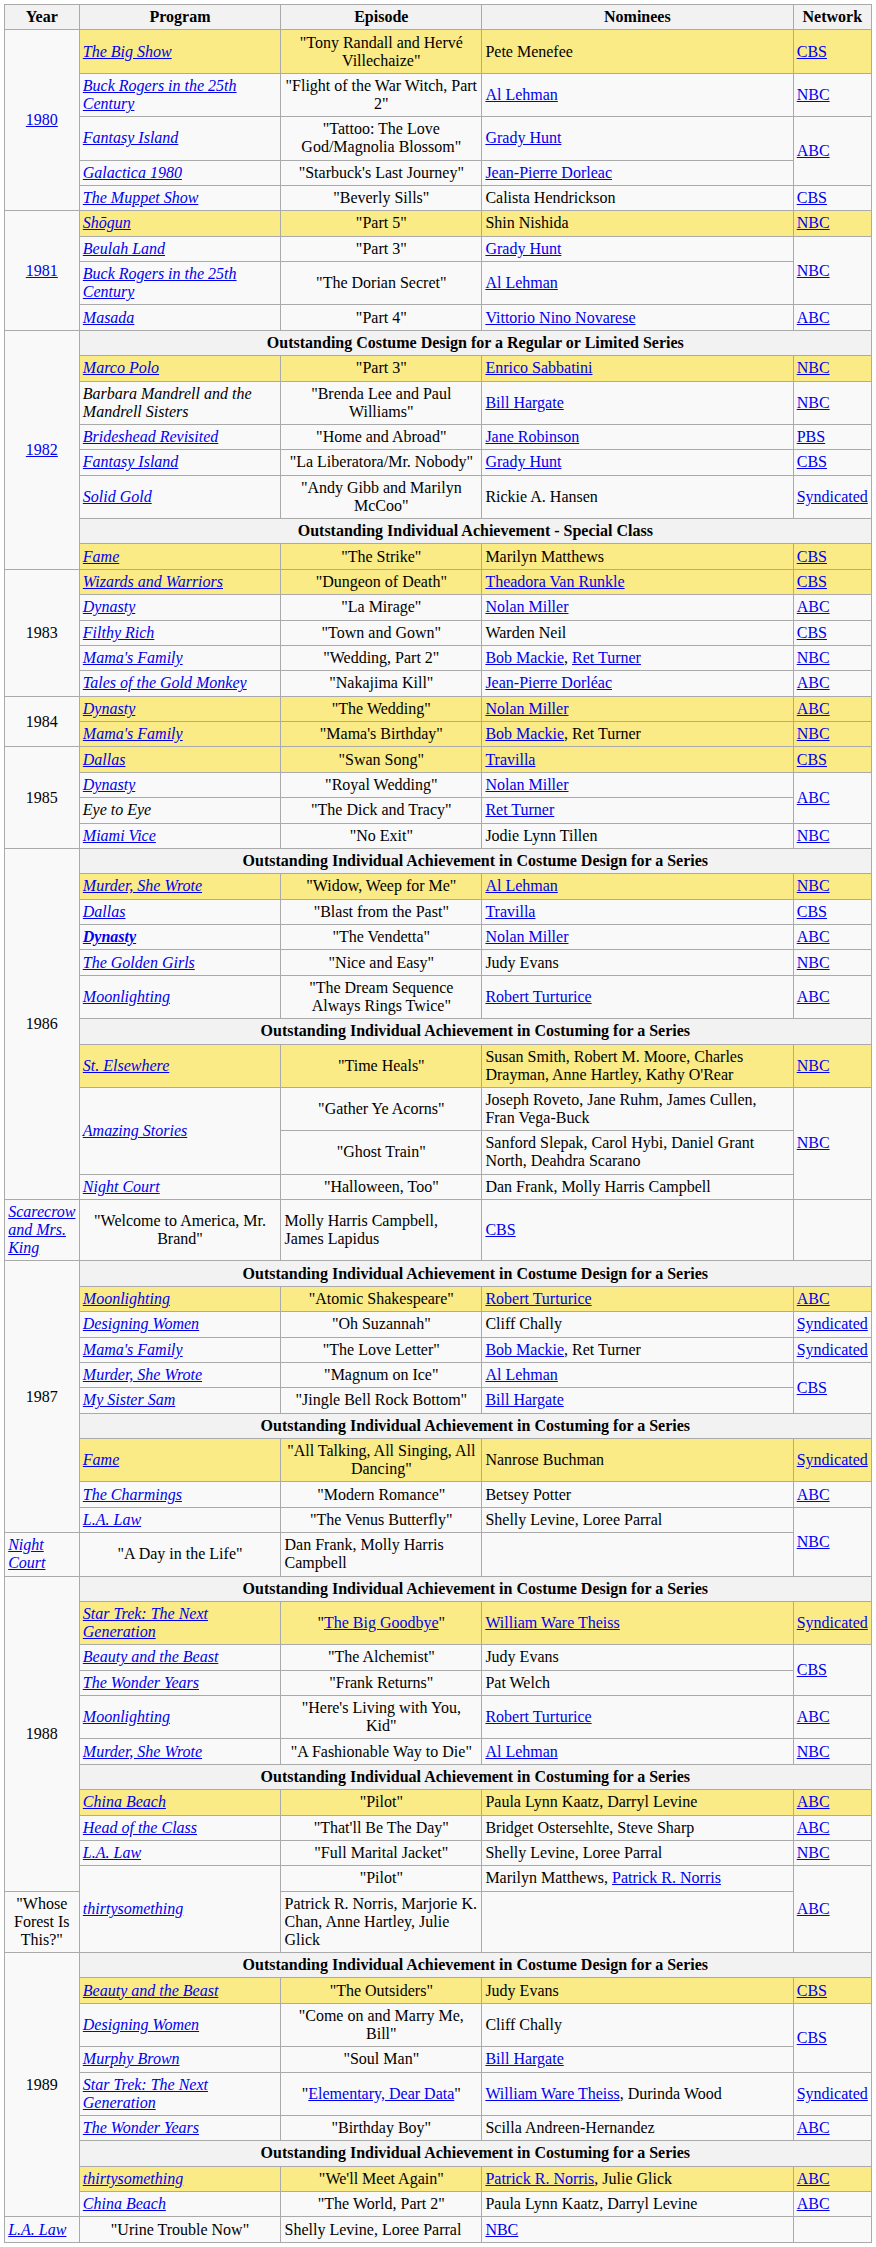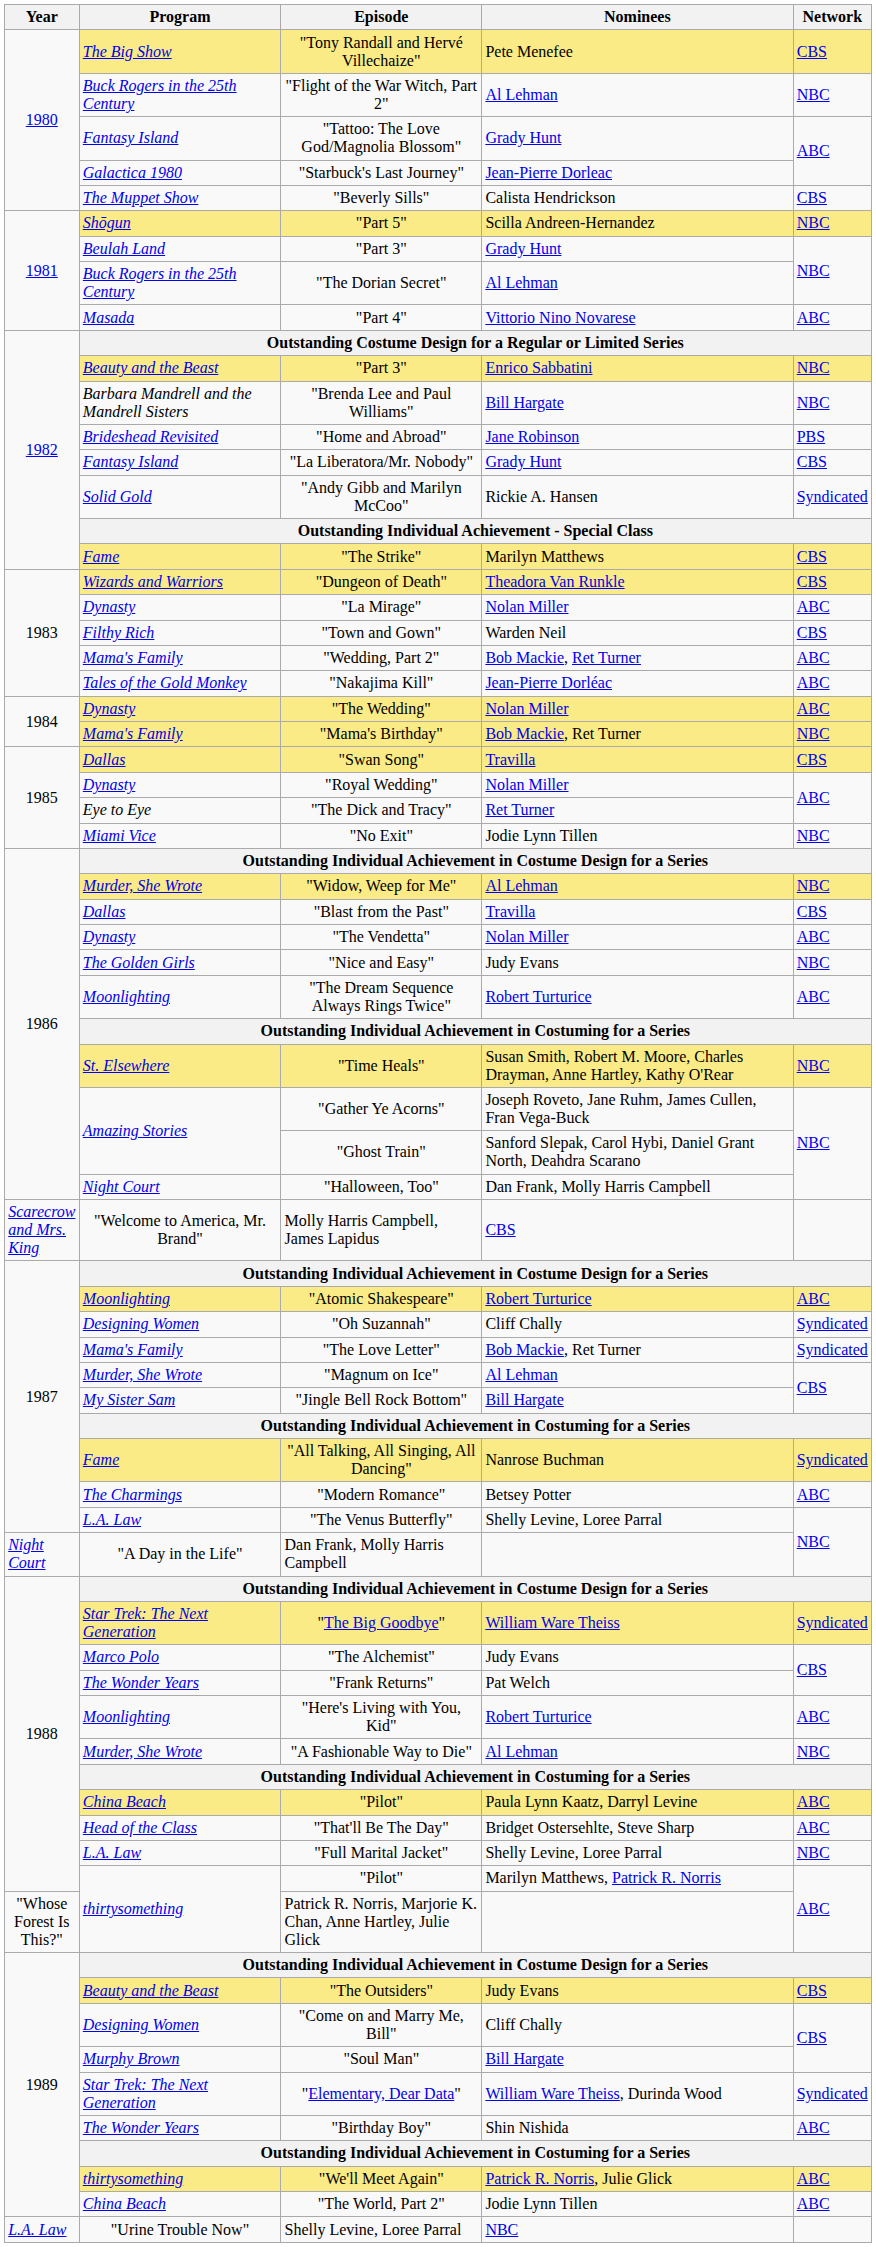"Part 5" | Nominees: Shin Nishida -> Scilla Andreen-Hernandez
1982 / "Part 3" | Program: Marco Polo -> Beauty and the Beast
"Wedding, Part 2" | Network: NBC -> ABC
"The Vendetta" | Program: bold -> normal
"The Alchemist" | Program: Beauty and the Beast -> Marco Polo
"Birthday Boy" | Nominees: Scilla Andreen-Hernandez -> Shin Nishida
"The World, Part 2" | Nominees: Paula Lynn Kaatz, Darryl Levine -> Jodie Lynn Tillen
